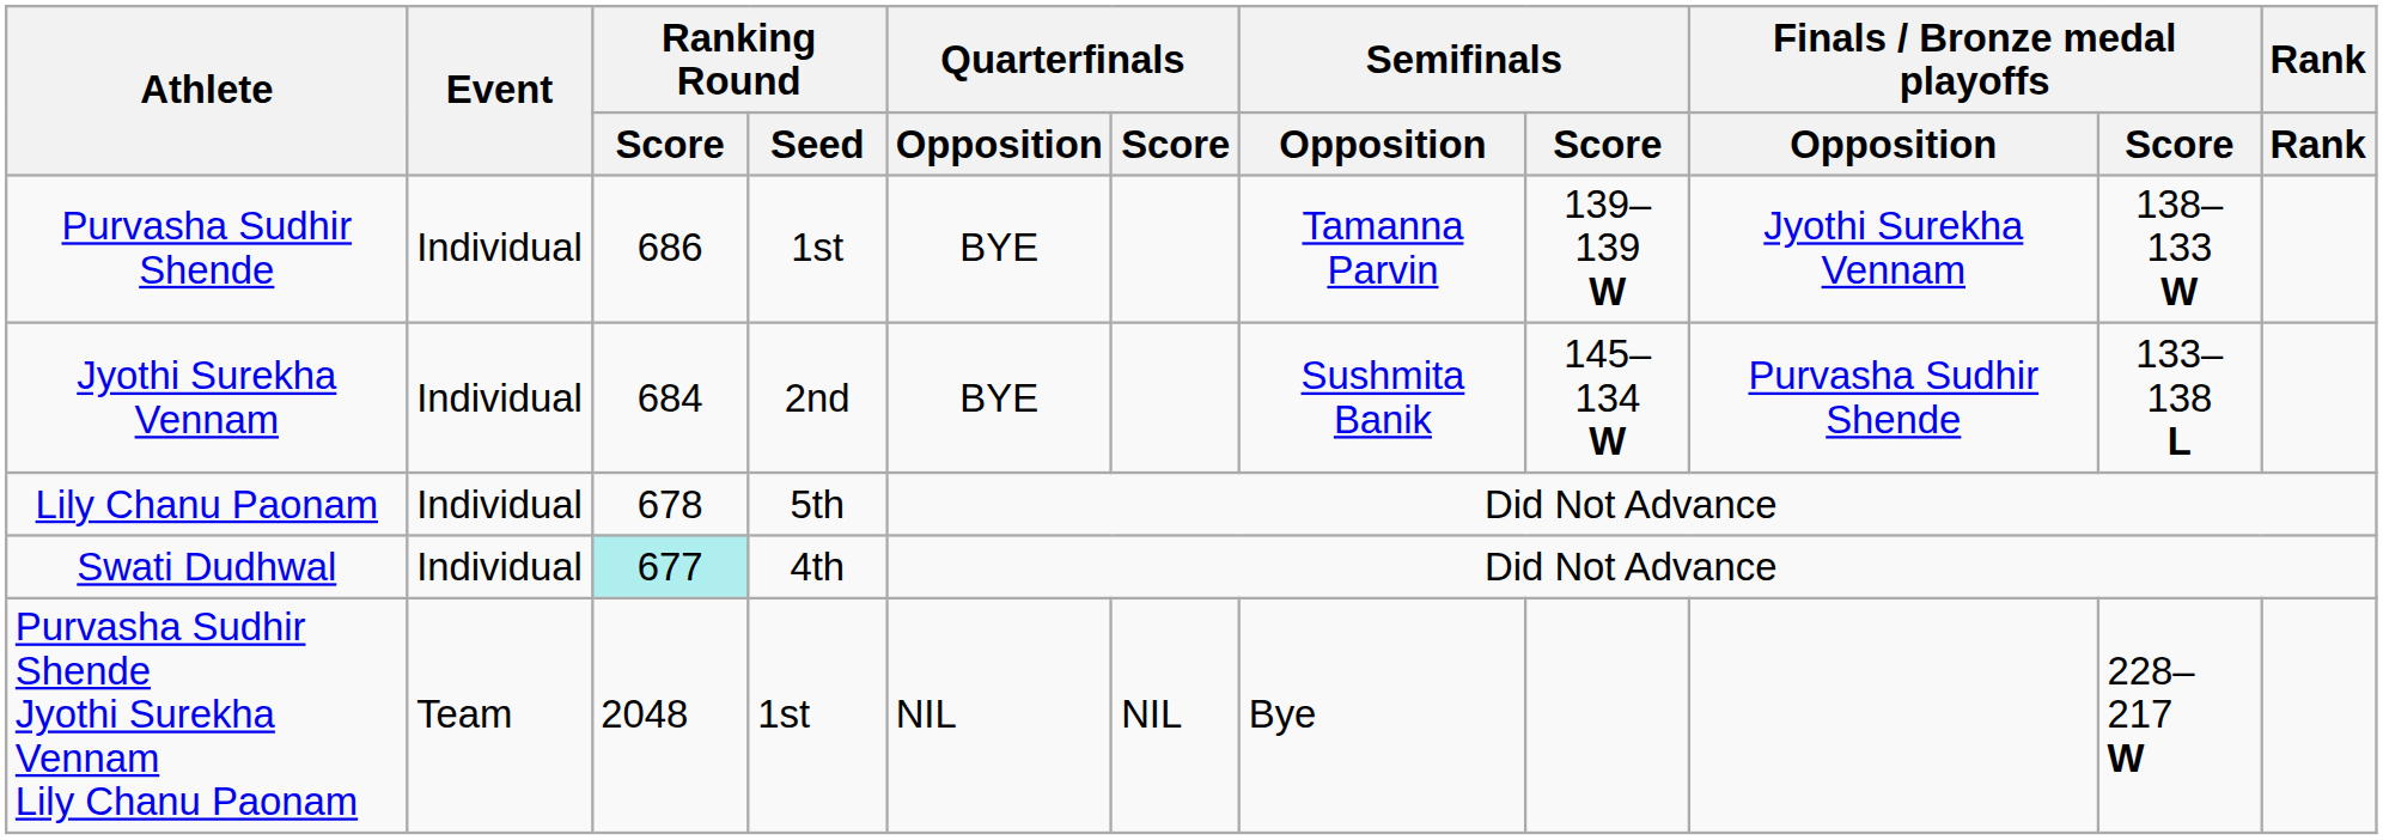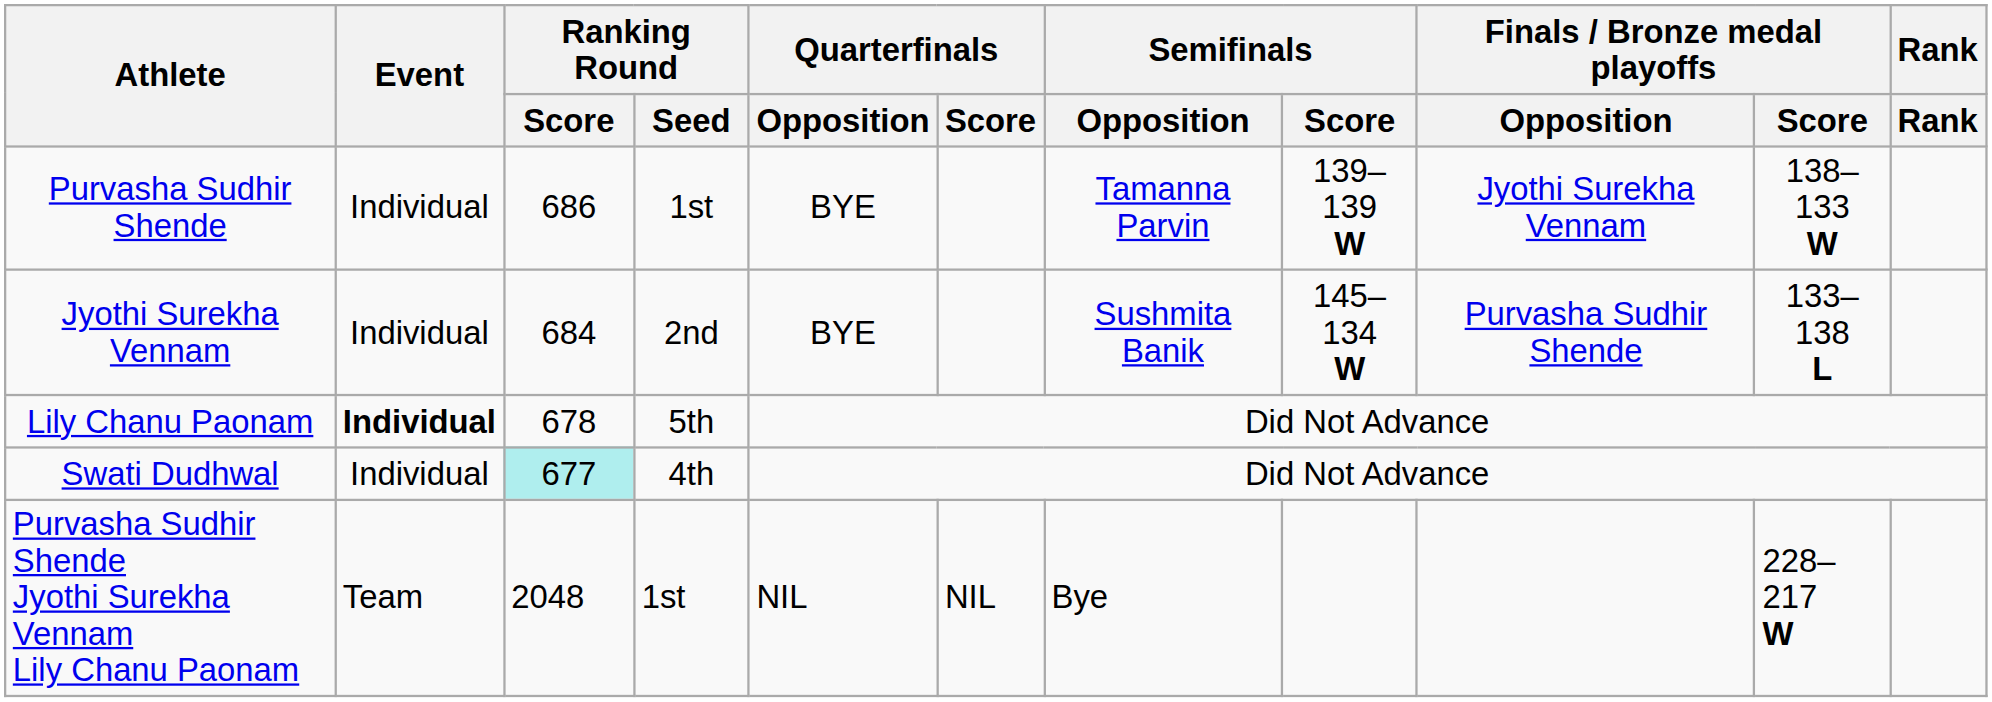Lily Chanu Paonam | Event: normal -> bold
